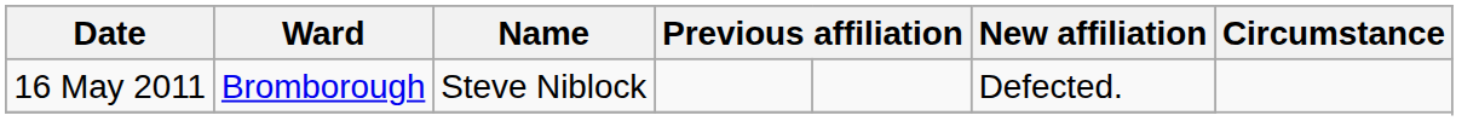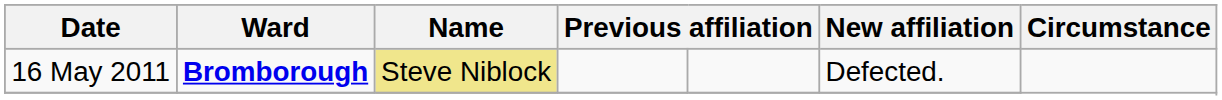16 May 2011 | Ward: normal -> bold
16 May 2011 | Name: no background -> khaki background
